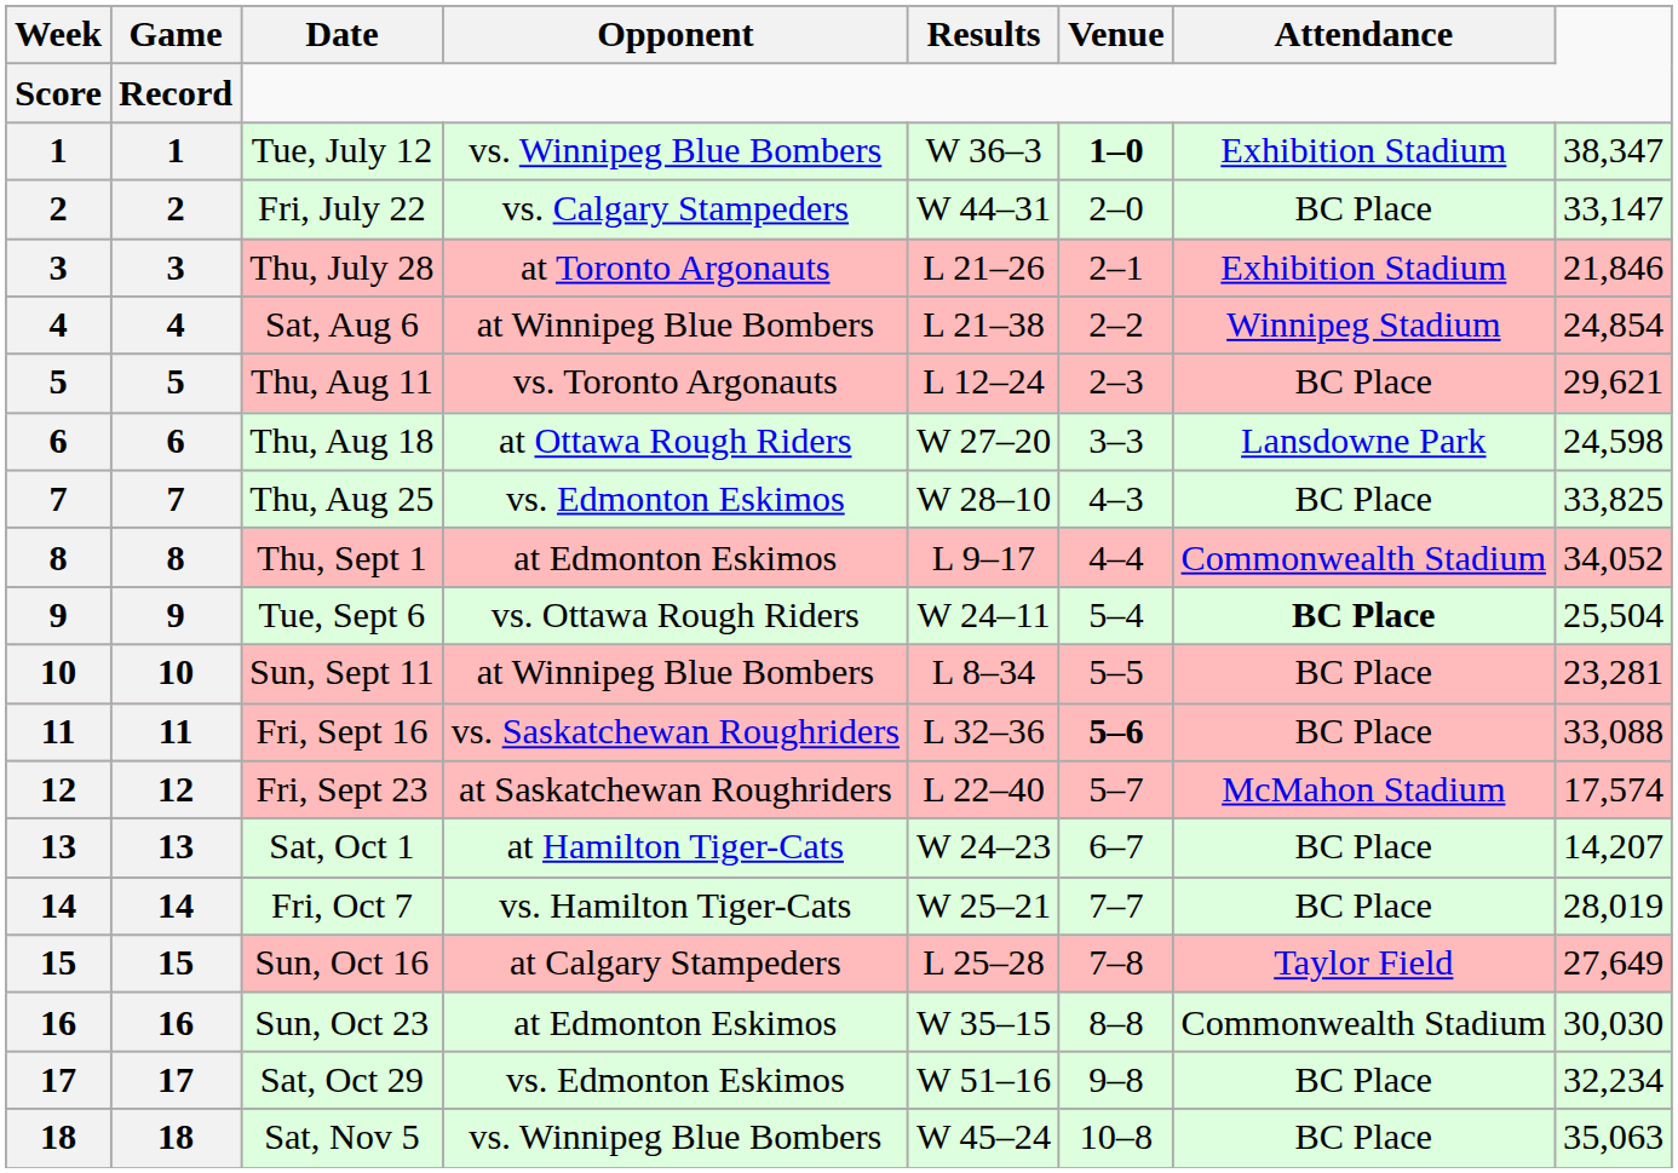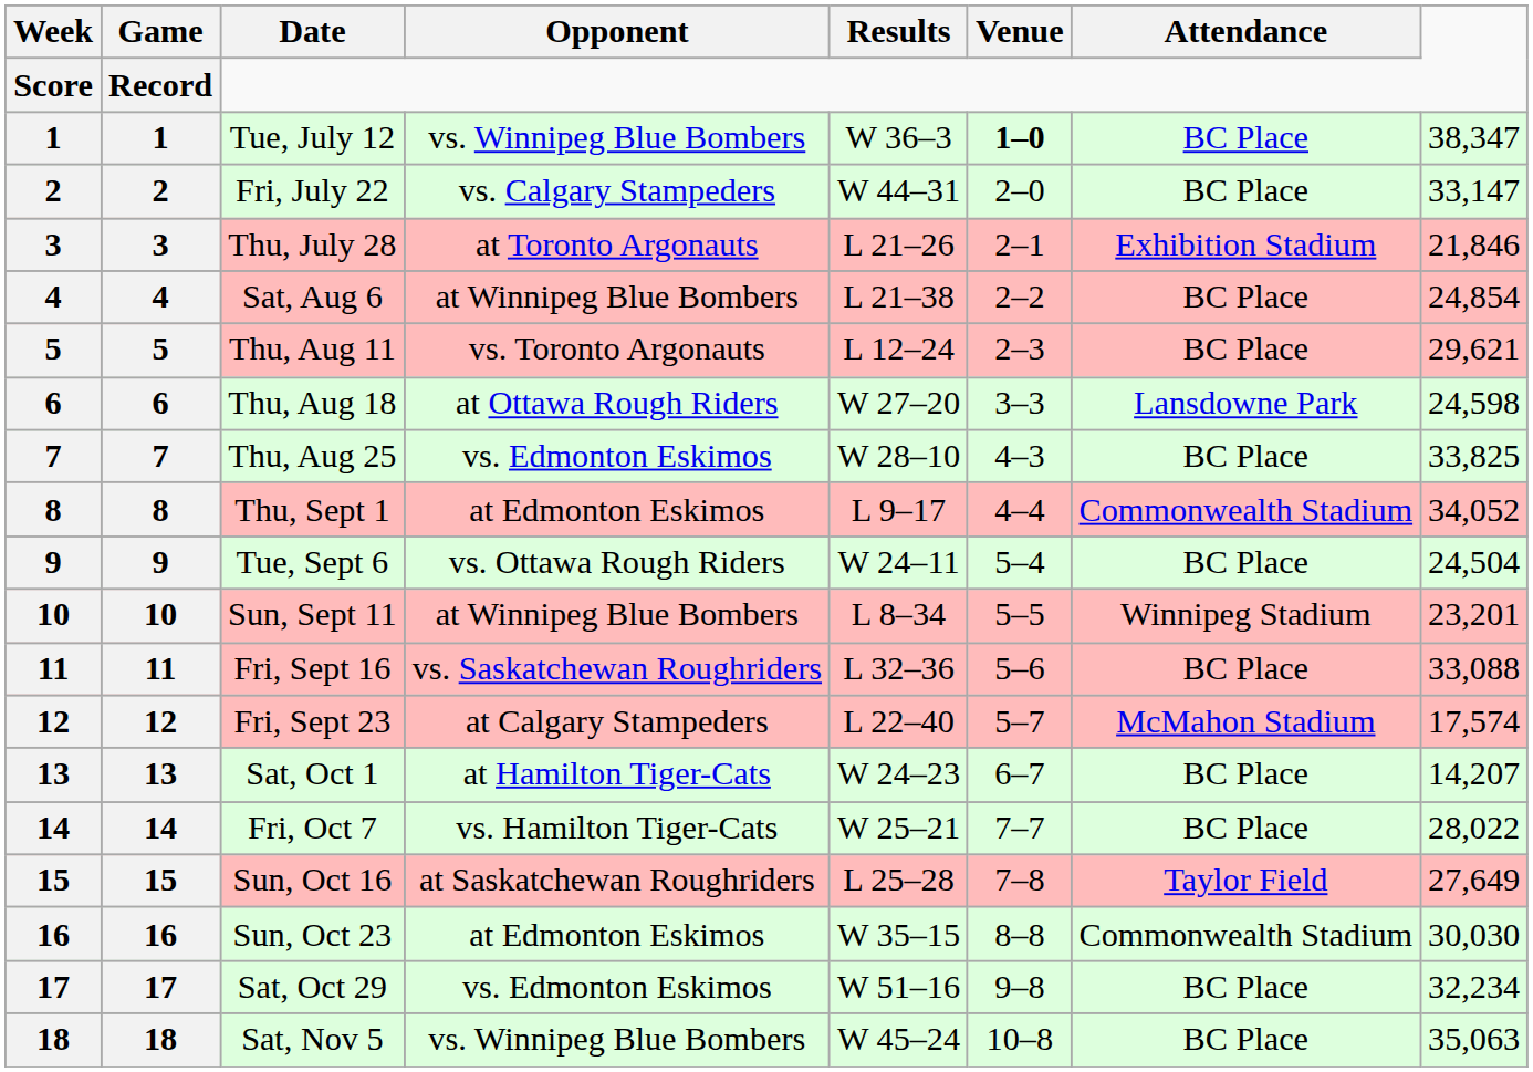Tue, July 12 | Attendance: Exhibition Stadium -> BC Place
Sat, Aug 6 | Attendance: Winnipeg Stadium -> BC Place
Tue, Sept 6 | Attendance: bold -> normal
Tue, Sept 6 | column 8: 25,504 -> 24,504
Sun, Sept 11 | Attendance: BC Place -> Winnipeg Stadium
Sun, Sept 11 | column 8: 23,281 -> 23,201
Fri, Sept 16 | Venue: bold -> normal
Fri, Sept 23 | Opponent: at Saskatchewan Roughriders -> at Calgary Stampeders
Fri, Oct 7 | column 8: 28,019 -> 28,022
Sun, Oct 16 | Opponent: at Calgary Stampeders -> at Saskatchewan Roughriders
